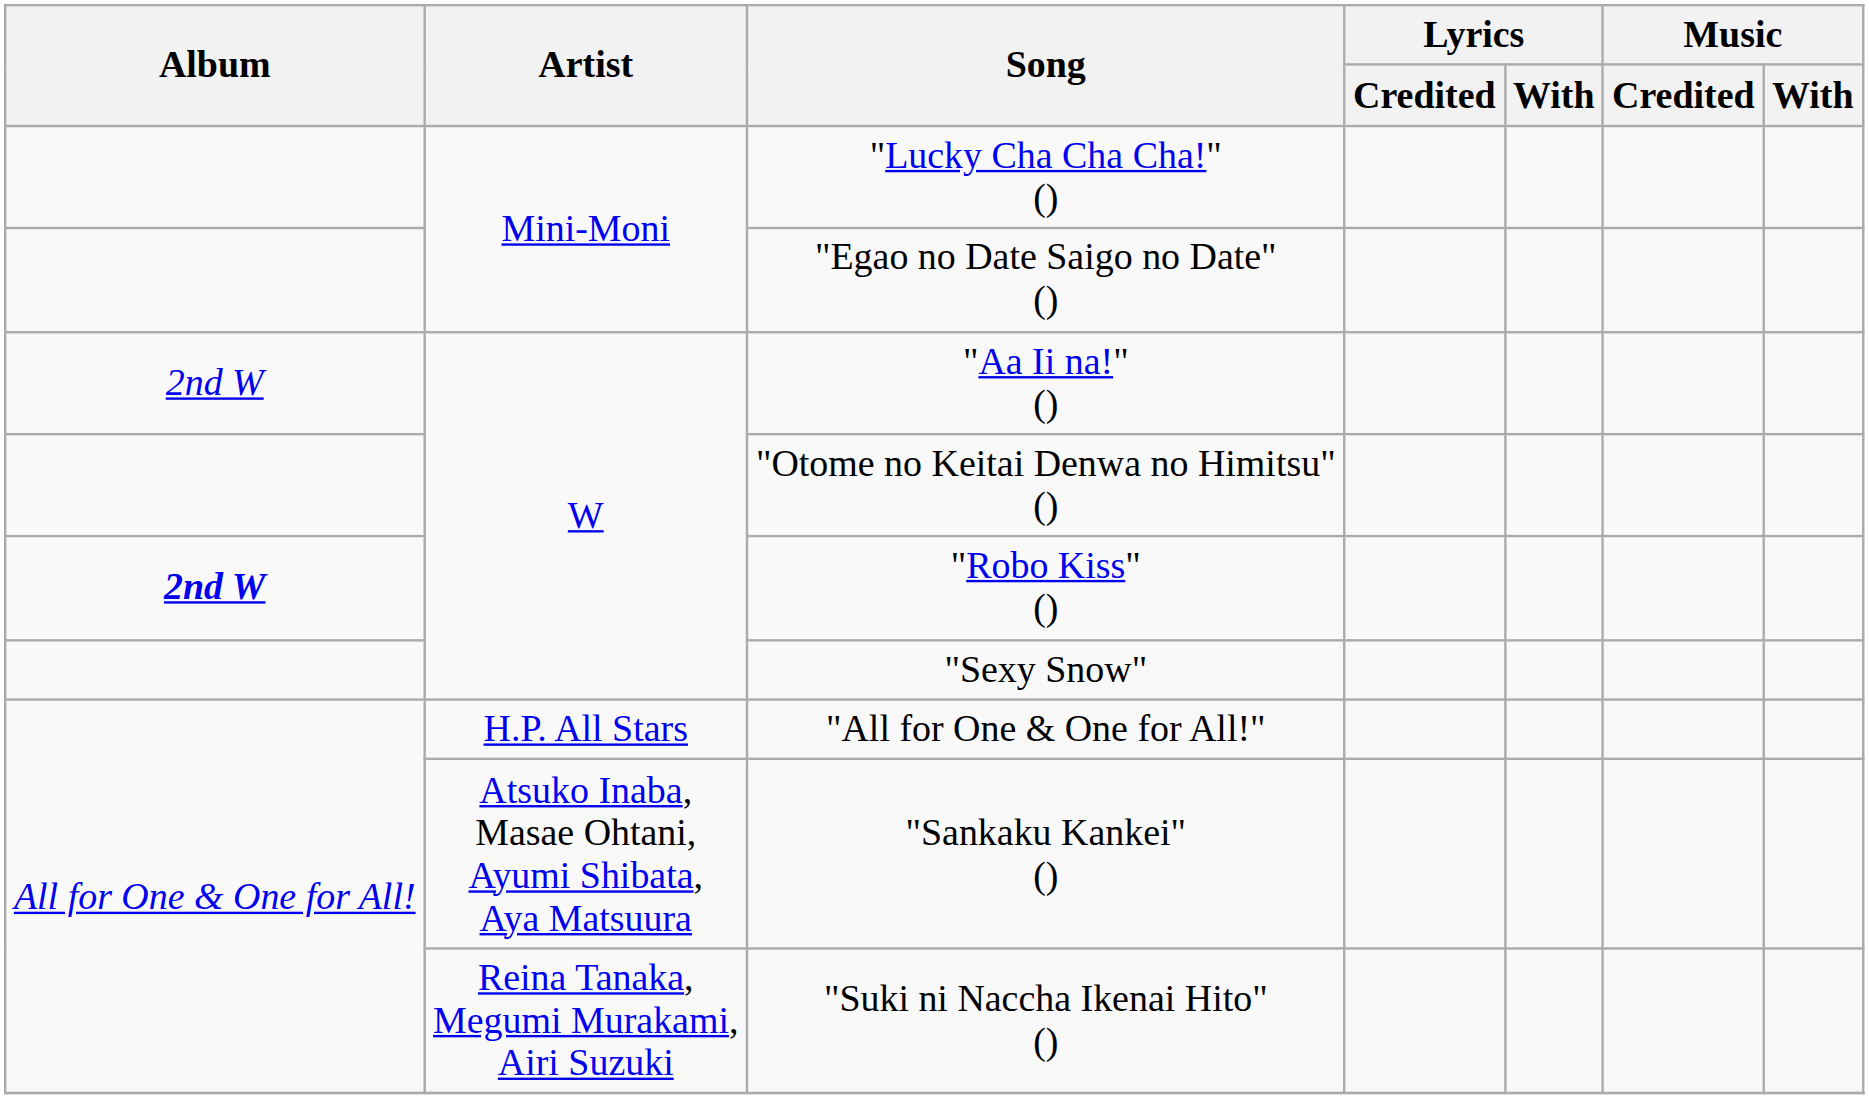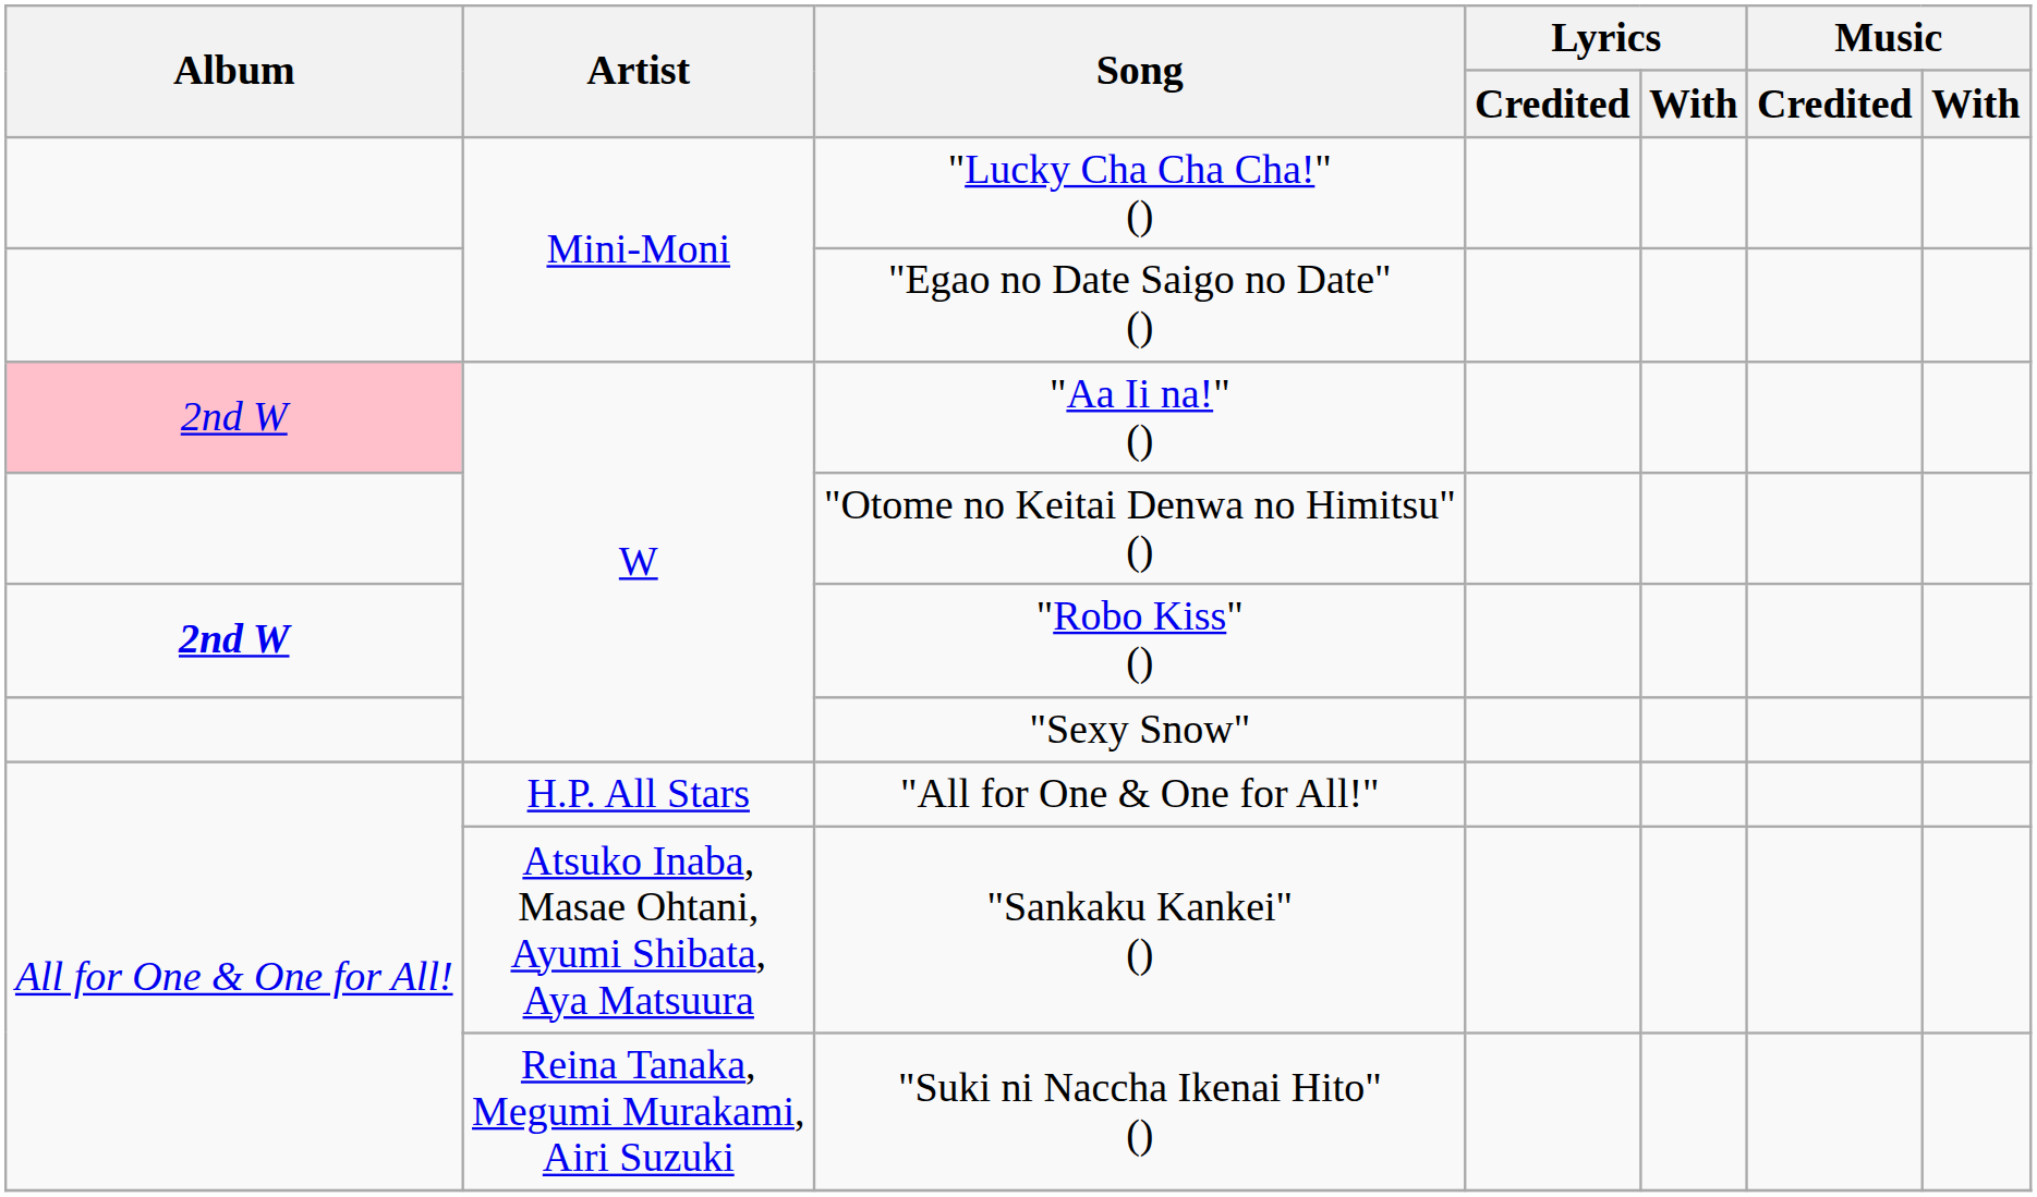"Aa Ii na!" () | Album: no background -> pink background
